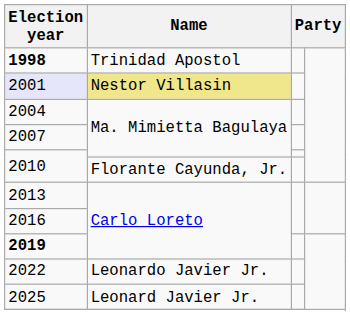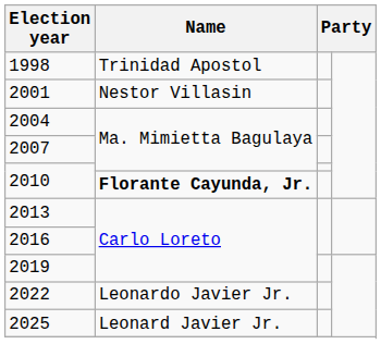1998 | Election year: bold -> normal
2001 | Election year: lavender background -> no background
2001 | Name: khaki background -> no background
2010 / Florante Cayunda, Jr. | Name: normal -> bold
2019 | Election year: bold -> normal
